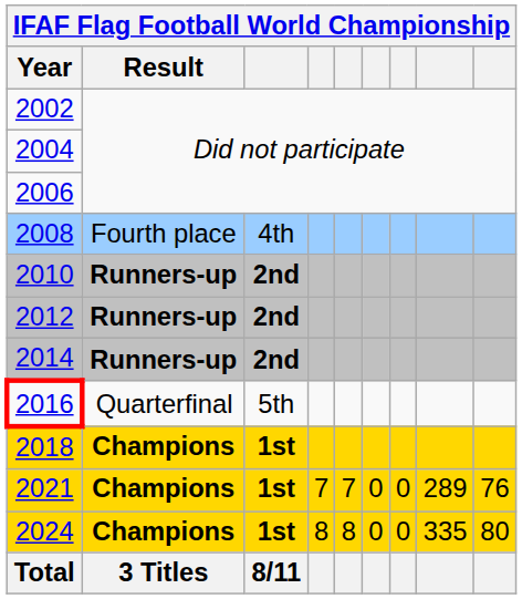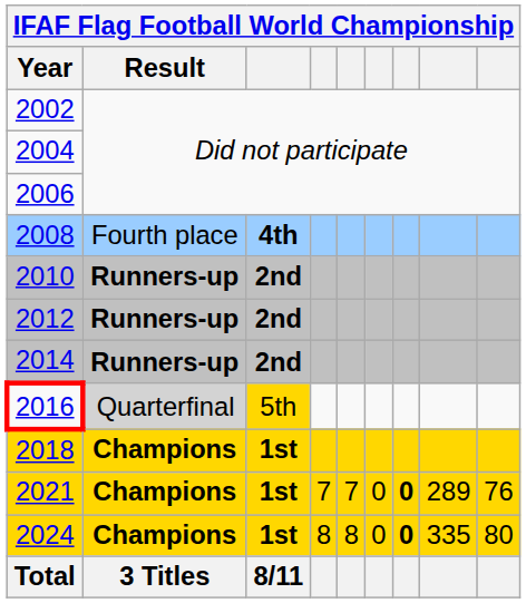2008 | column 3: normal -> bold
2016 | Result: no background -> lightgrey background
2016 | column 3: no background -> gold background
2021 | column 7: normal -> bold
2024 | column 7: normal -> bold
